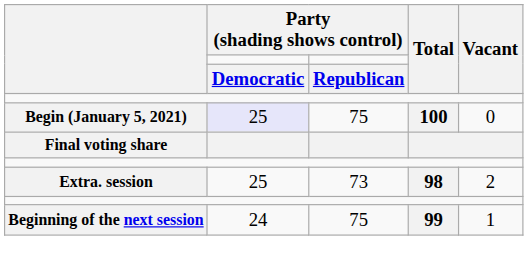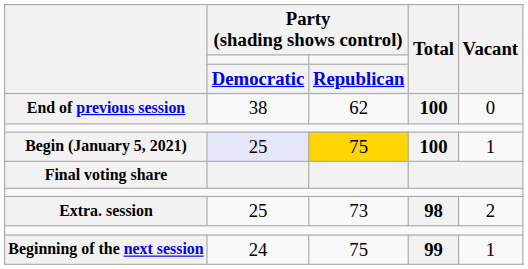+ row: End of previous session | 38 | 62 | 100 | 0
Begin (January 5, 2021) | column 3: no background -> gold background
Begin (January 5, 2021) | Vacant: 0 -> 1
